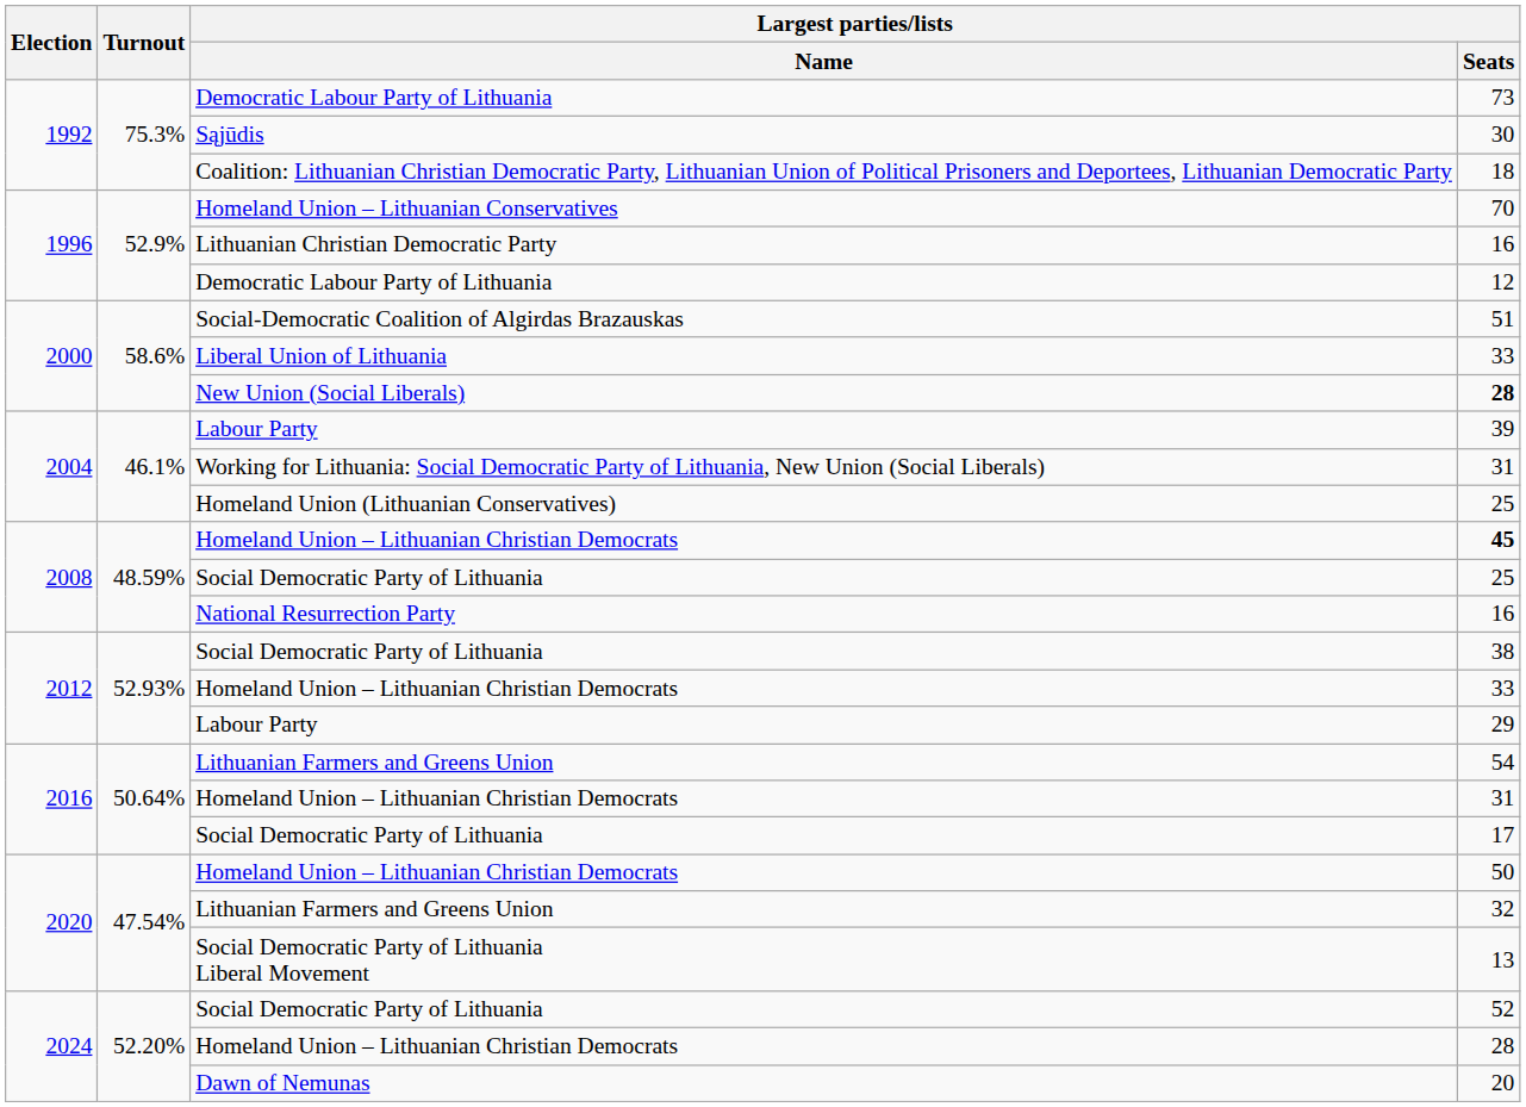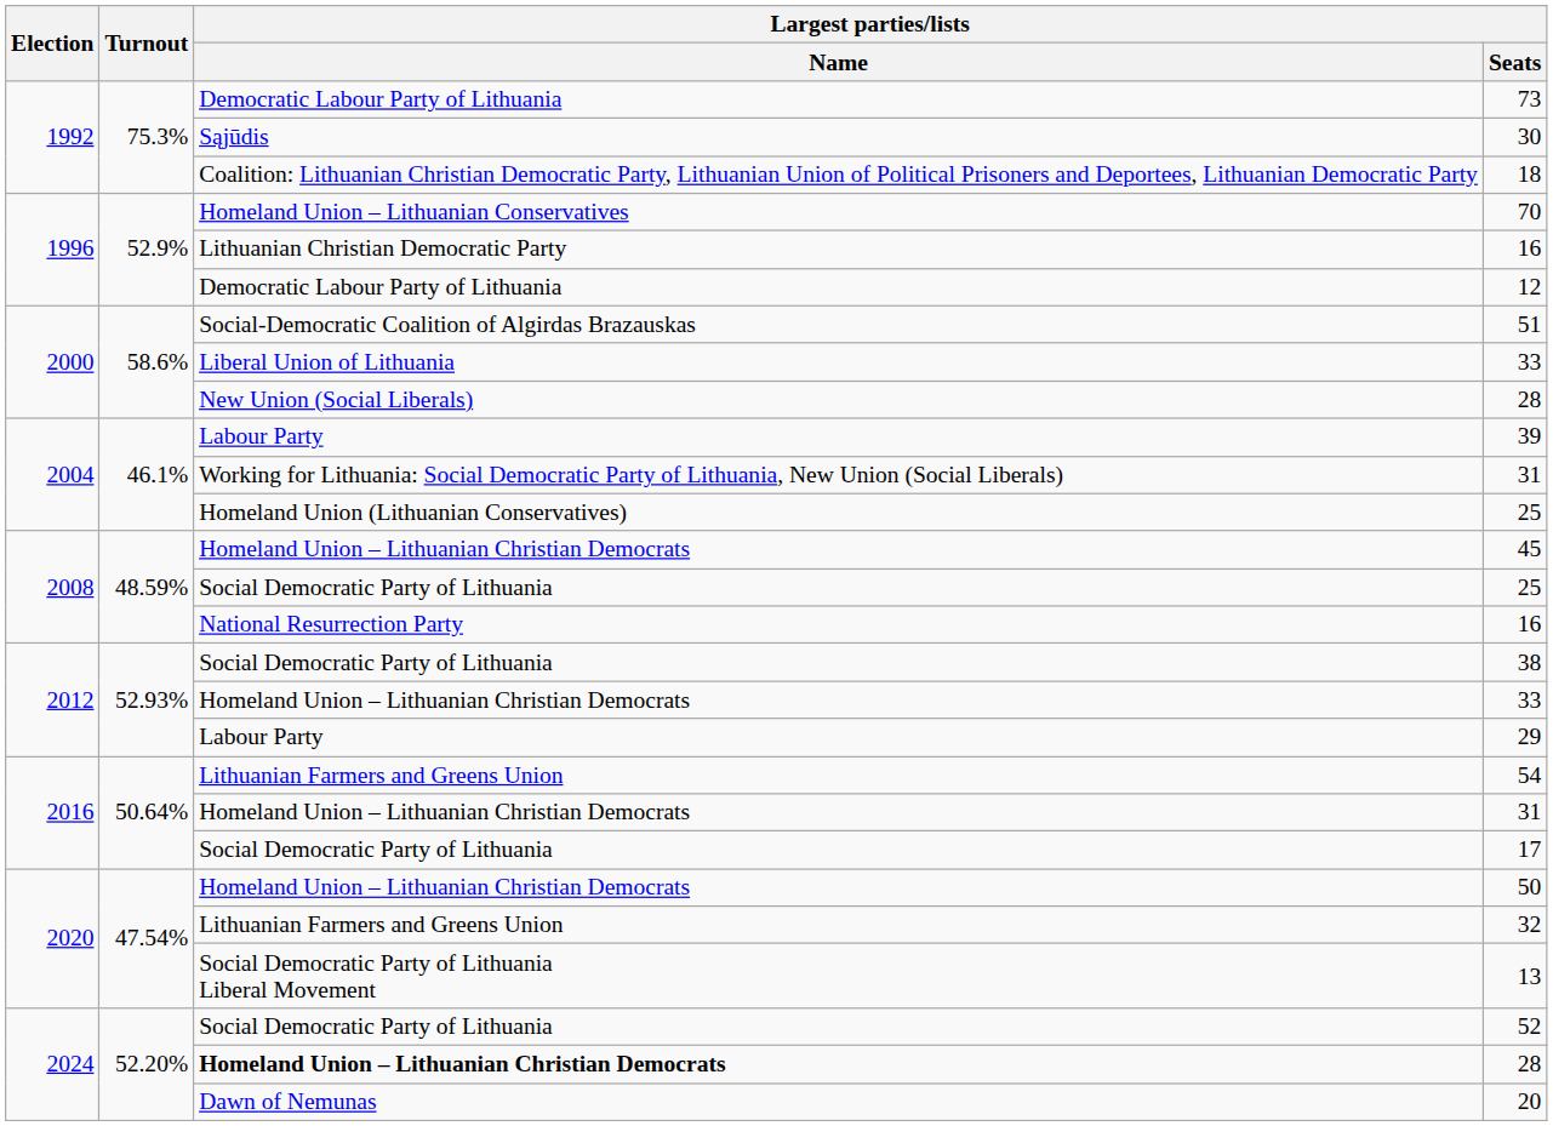New Union (Social Liberals) / 28 | Largest parties/lists / Seats: bold -> normal
45 | Largest parties/lists / Seats: bold -> normal
Homeland Union – Lithuanian Christian Democrats / 28 | Largest parties/lists / Name: normal -> bold
